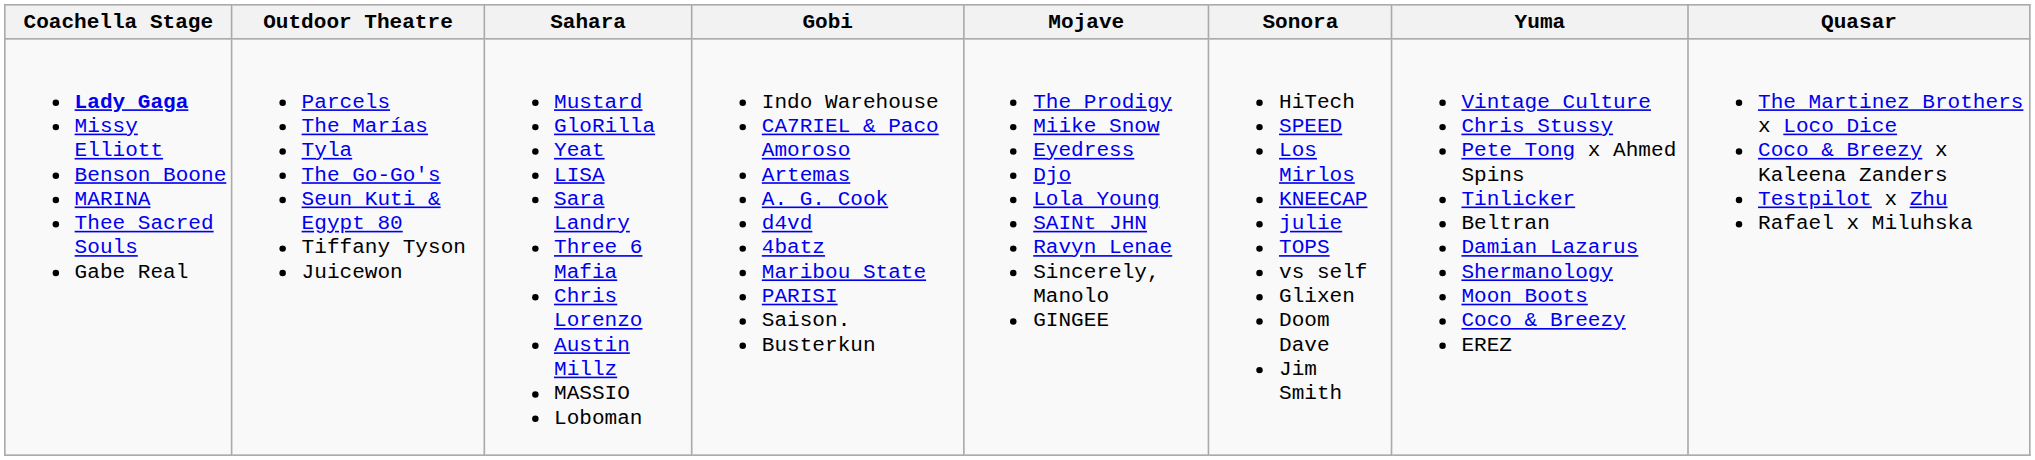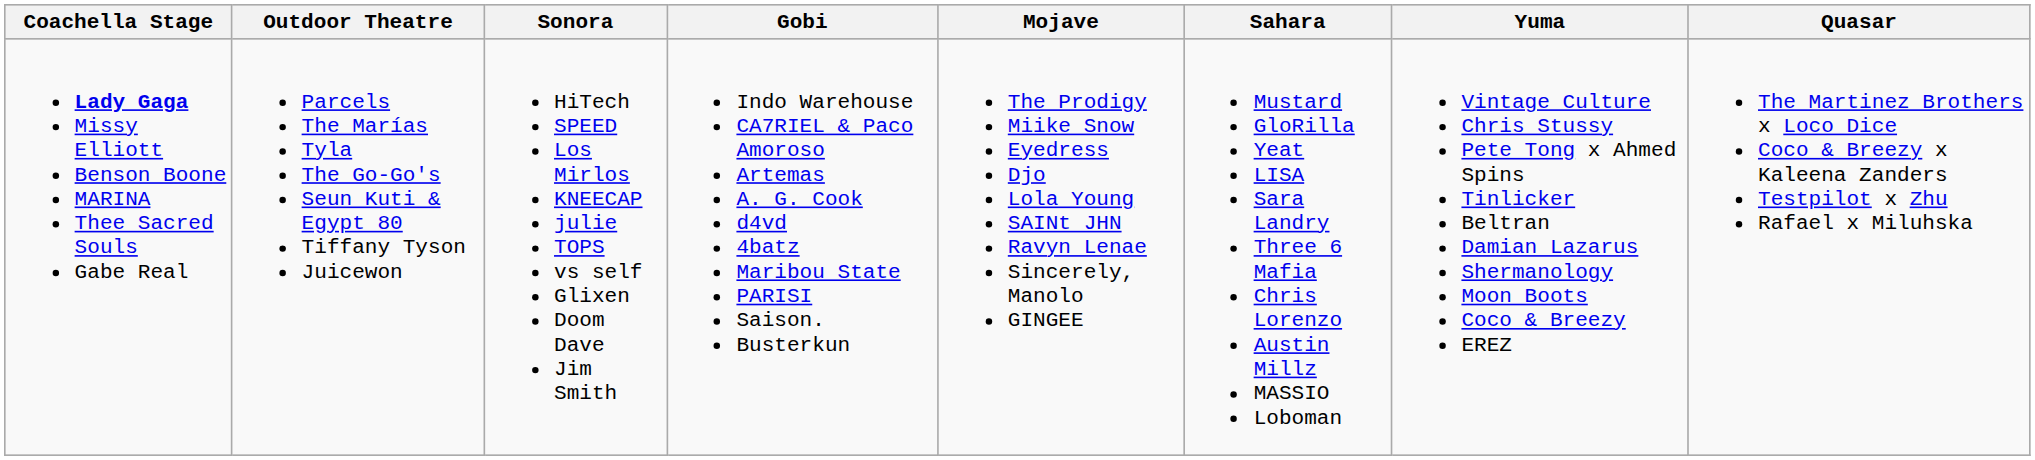columns swapped: Sonora <-> Sahara
